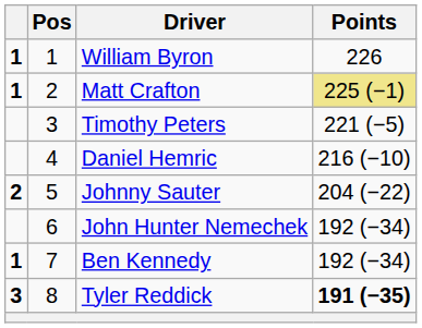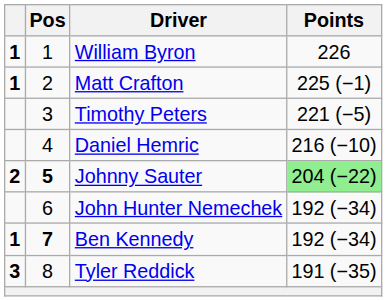Matt Crafton | Points: khaki background -> no background
Johnny Sauter | Pos: normal -> bold
Johnny Sauter | Points: no background -> lightgreen background
Ben Kennedy | Pos: normal -> bold
Tyler Reddick | Points: bold -> normal
